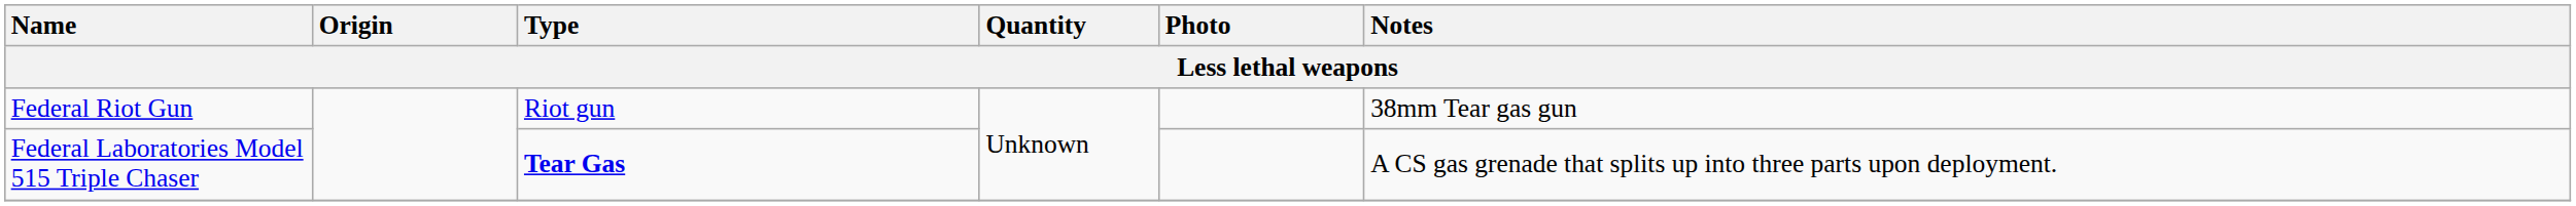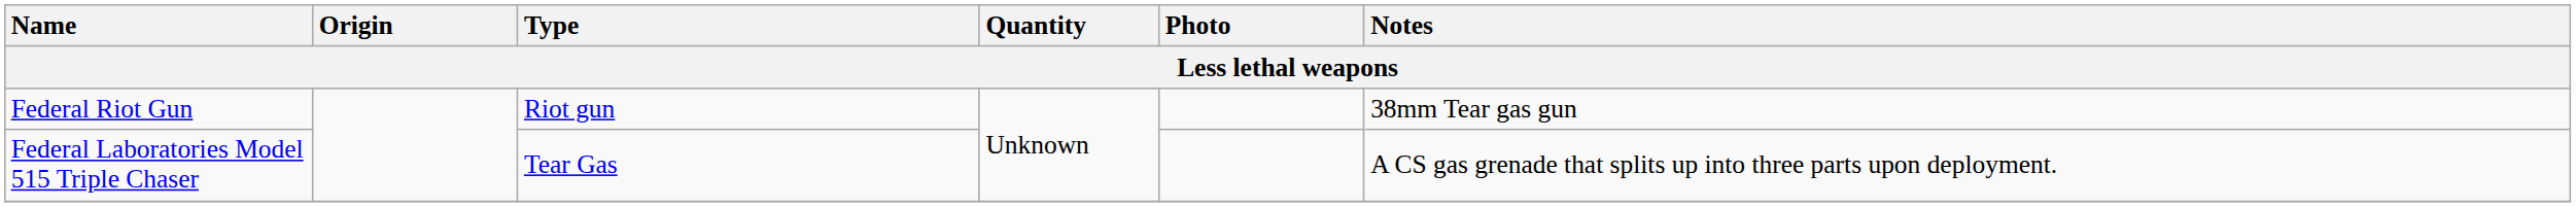Federal Laboratories Model 515 Triple Chaser | Type: bold -> normal
